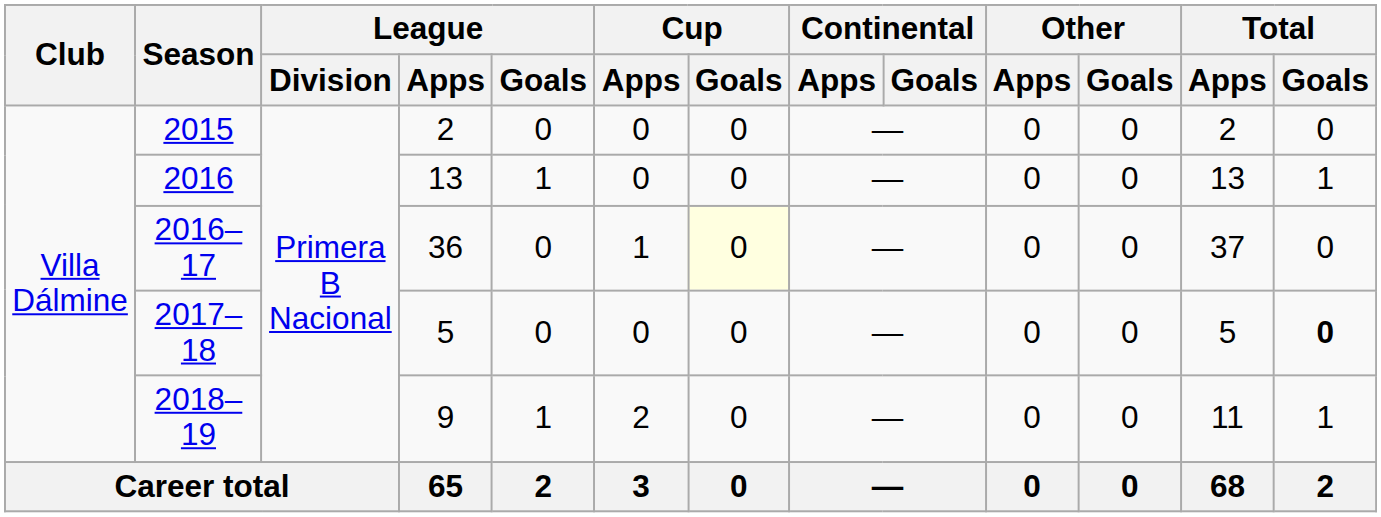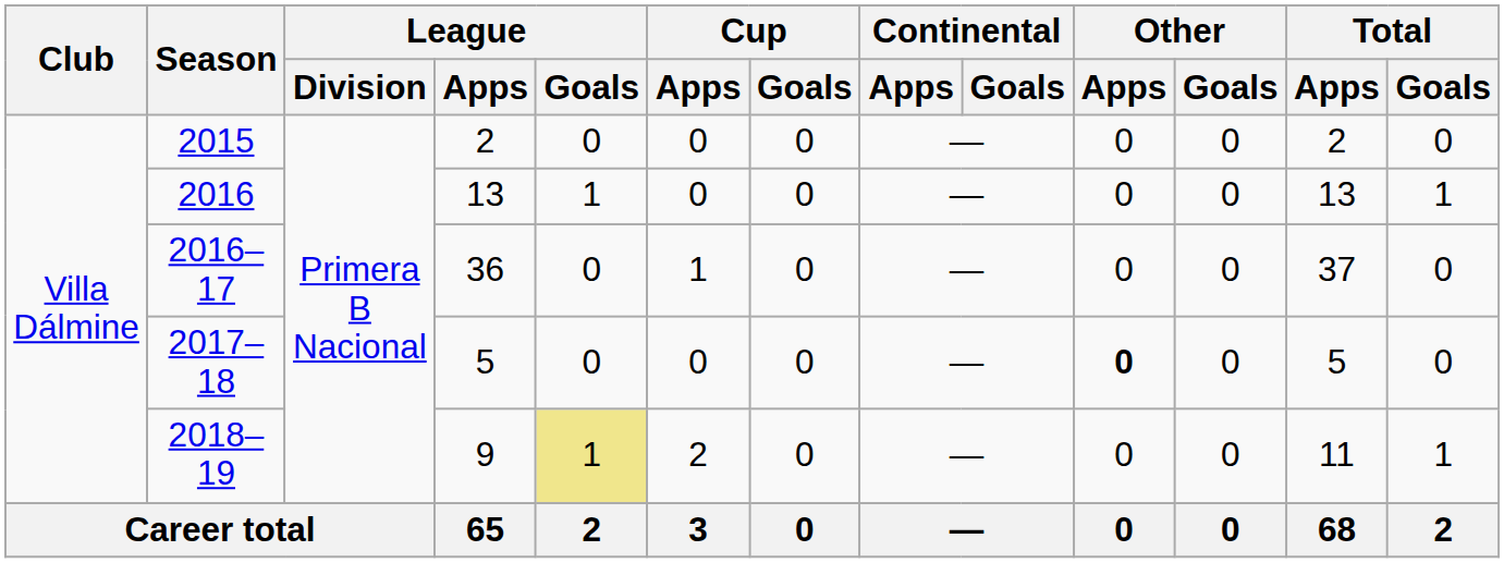2016–17 | Cup / Goals: lightyellow background -> no background
2017–18 | Other / Apps: normal -> bold
2017–18 | Total / Goals: bold -> normal
2018–19 | League / Goals: no background -> khaki background
